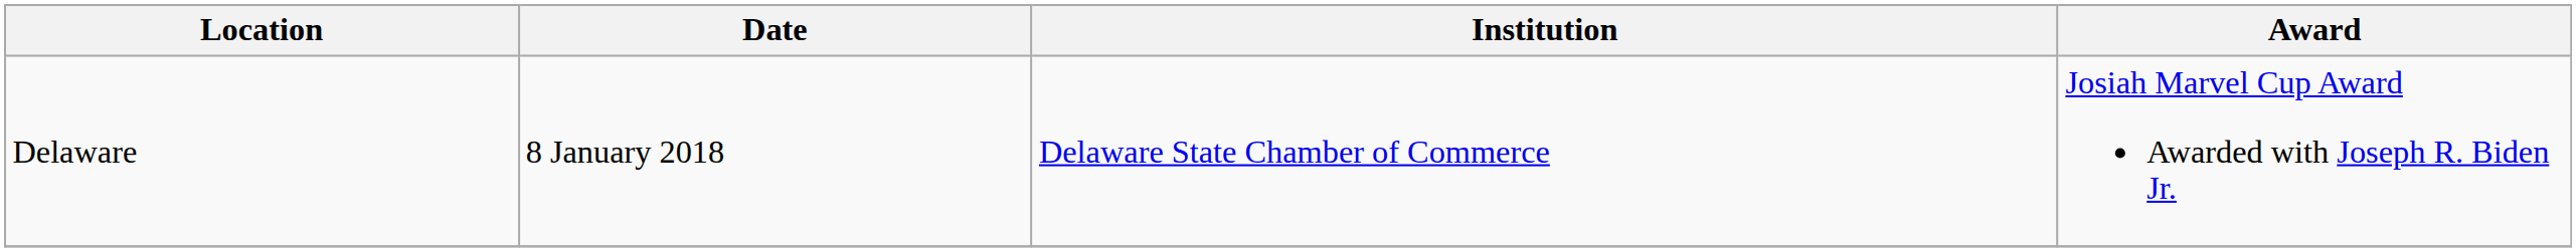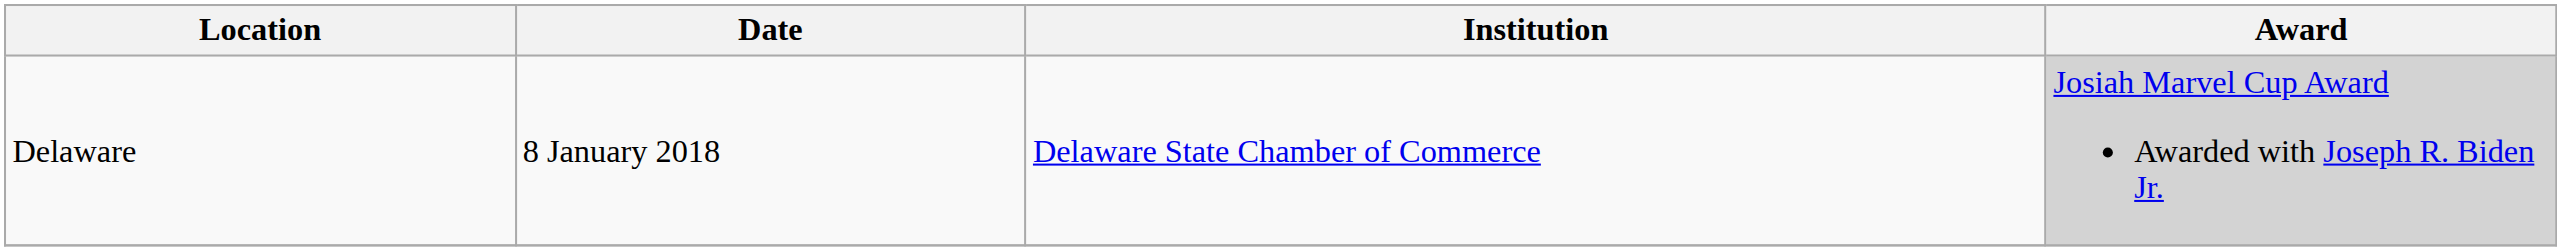Delaware | Award: no background -> lightgrey background
